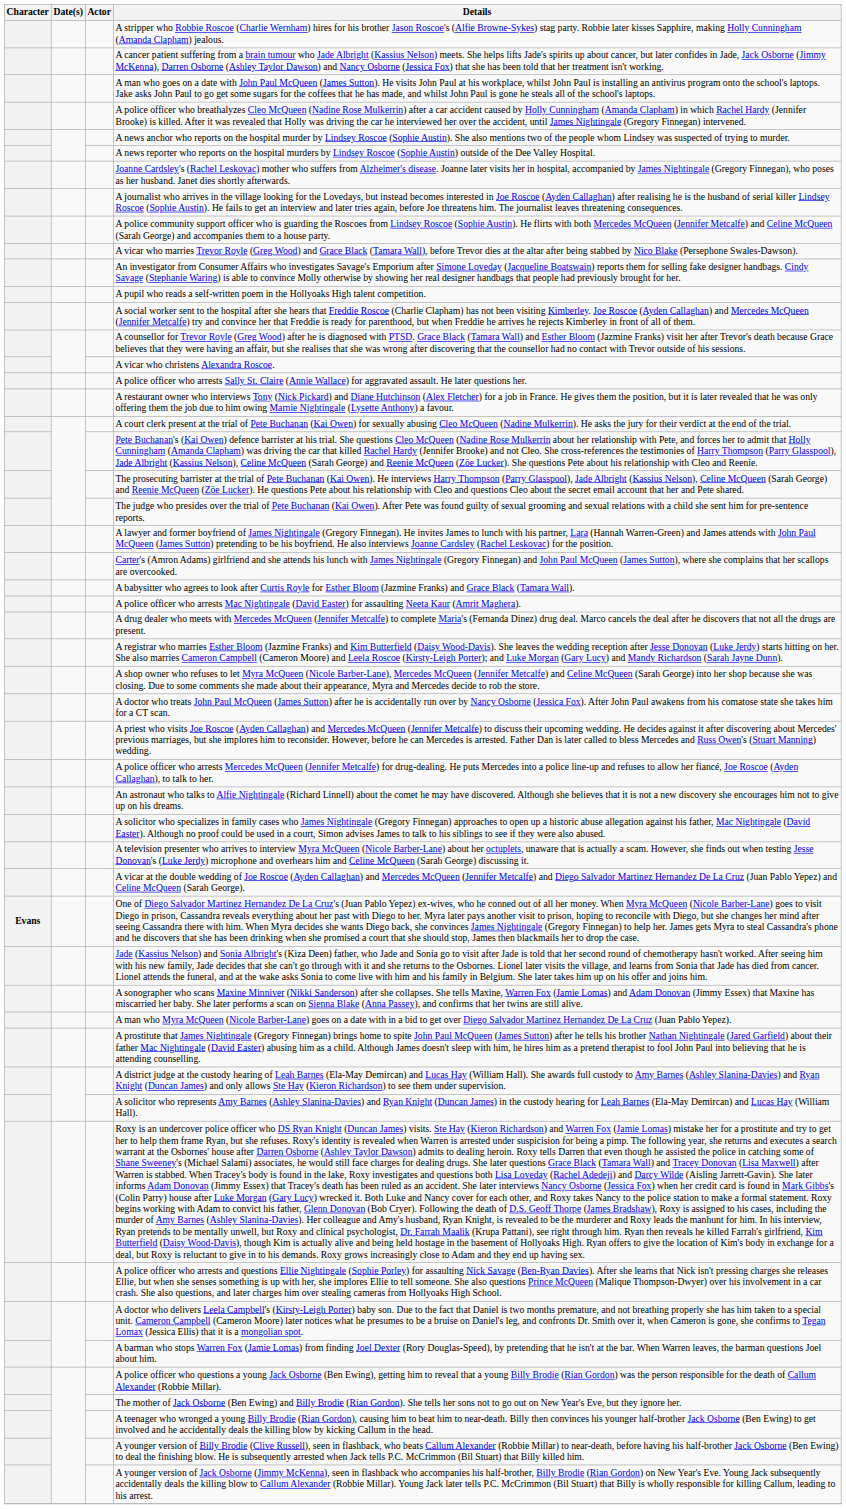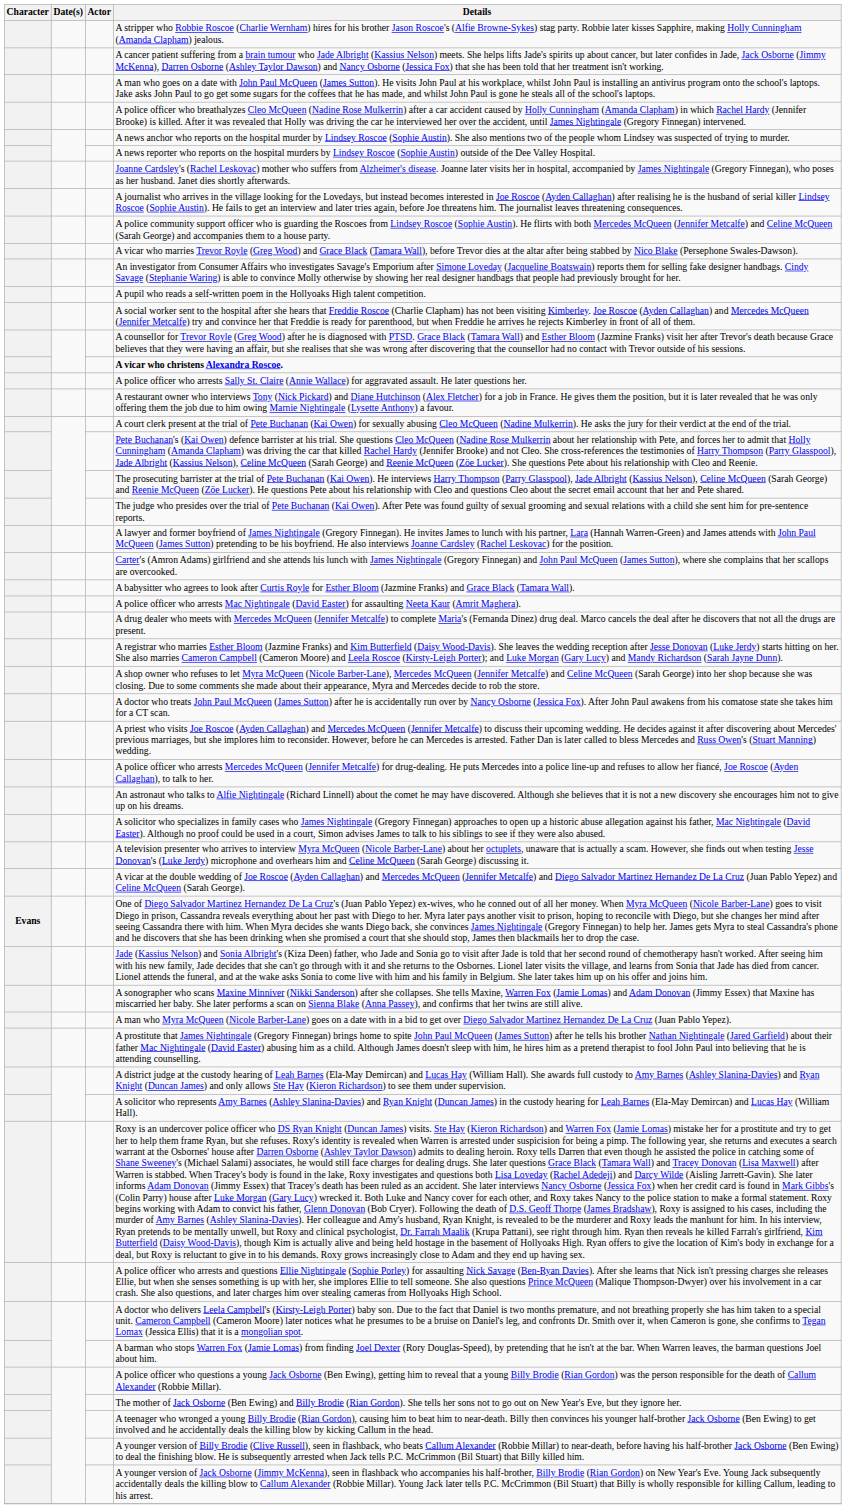A vicar who christens Alexandra Roscoe. | Details: normal -> bold
